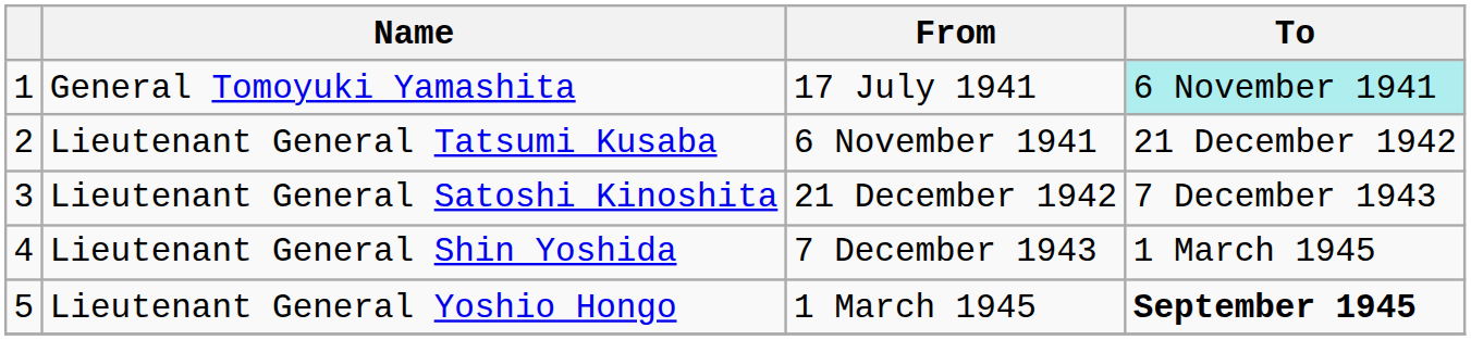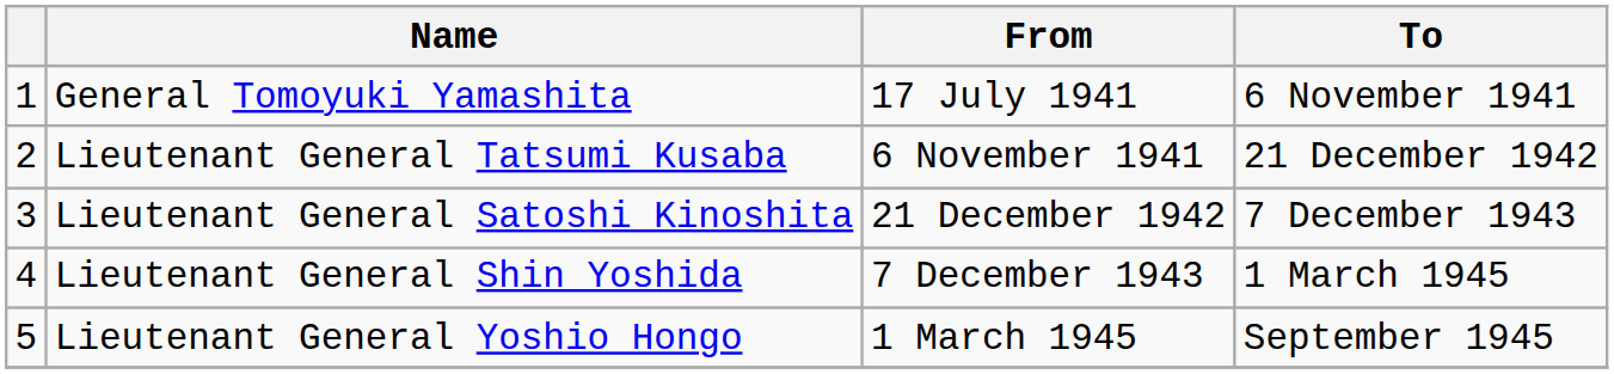General Tomoyuki Yamashita | To: paleturquoise background -> no background
Lieutenant General Yoshio Hongo | To: bold -> normal
